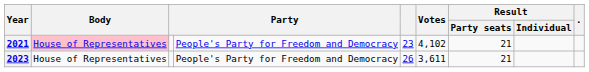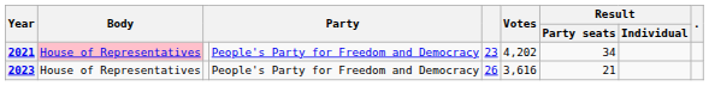2021 | Votes: 4,102 -> 4,202
2021 | Result / Party seats: 21 -> 34
2023 | Votes: 3,611 -> 3,616
